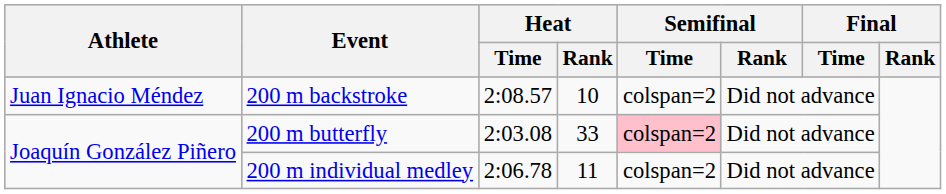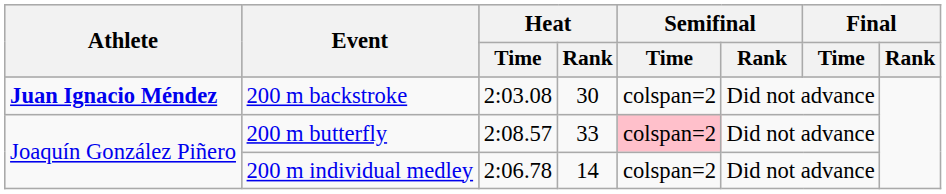200 m backstroke | Athlete: normal -> bold
200 m backstroke | Heat / Time: 2:08.57 -> 2:03.08
200 m backstroke | Heat / Rank: 10 -> 30
200 m butterfly | Heat / Time: 2:03.08 -> 2:08.57
200 m individual medley | Heat / Rank: 11 -> 14
